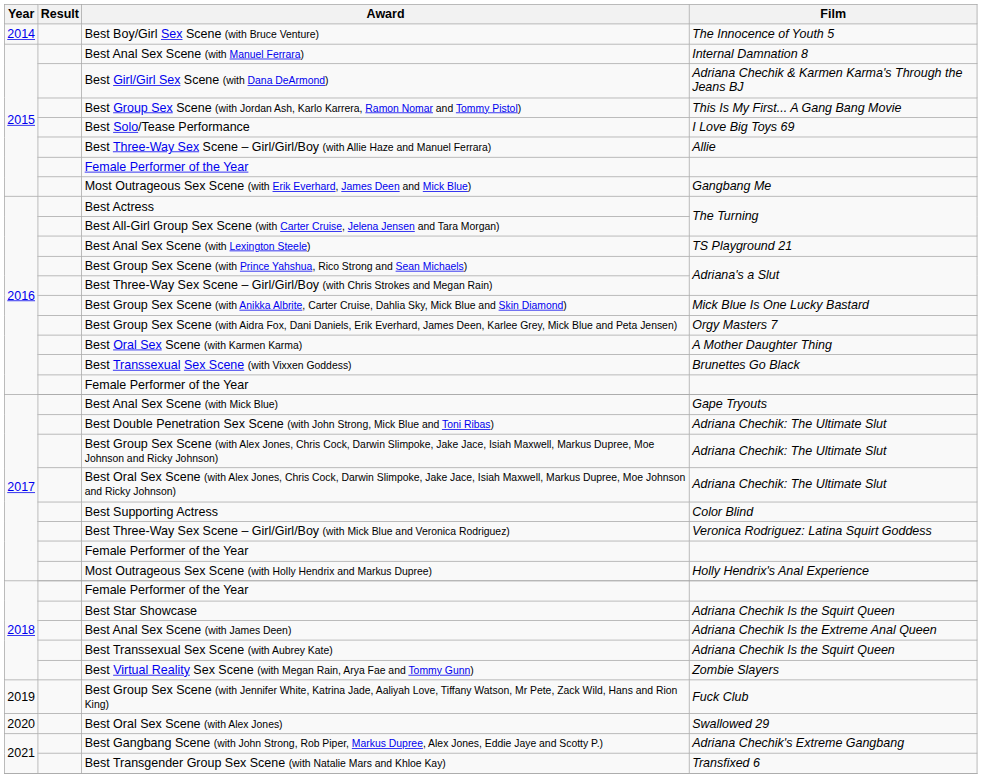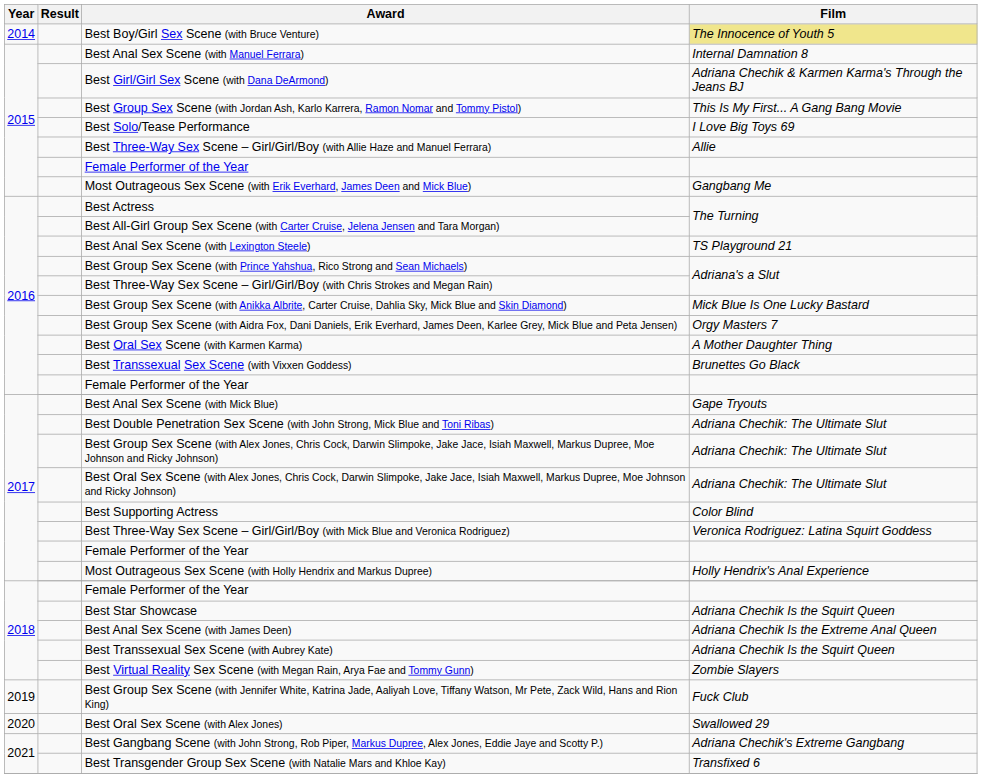Best Boy/Girl Sex Scene (with Bruce Venture) | Film: no background -> khaki background
